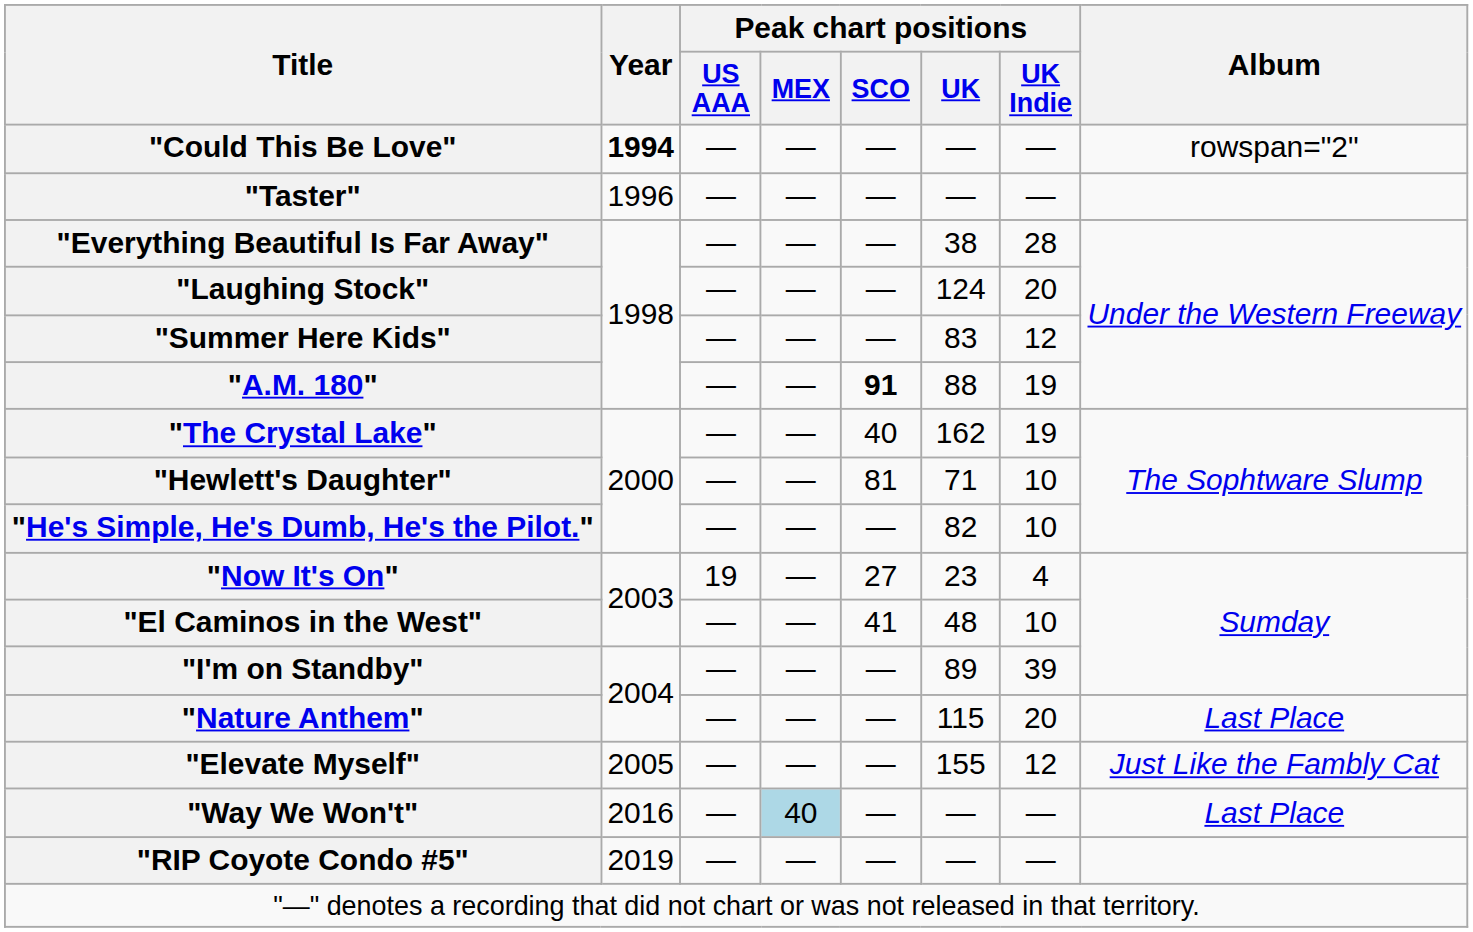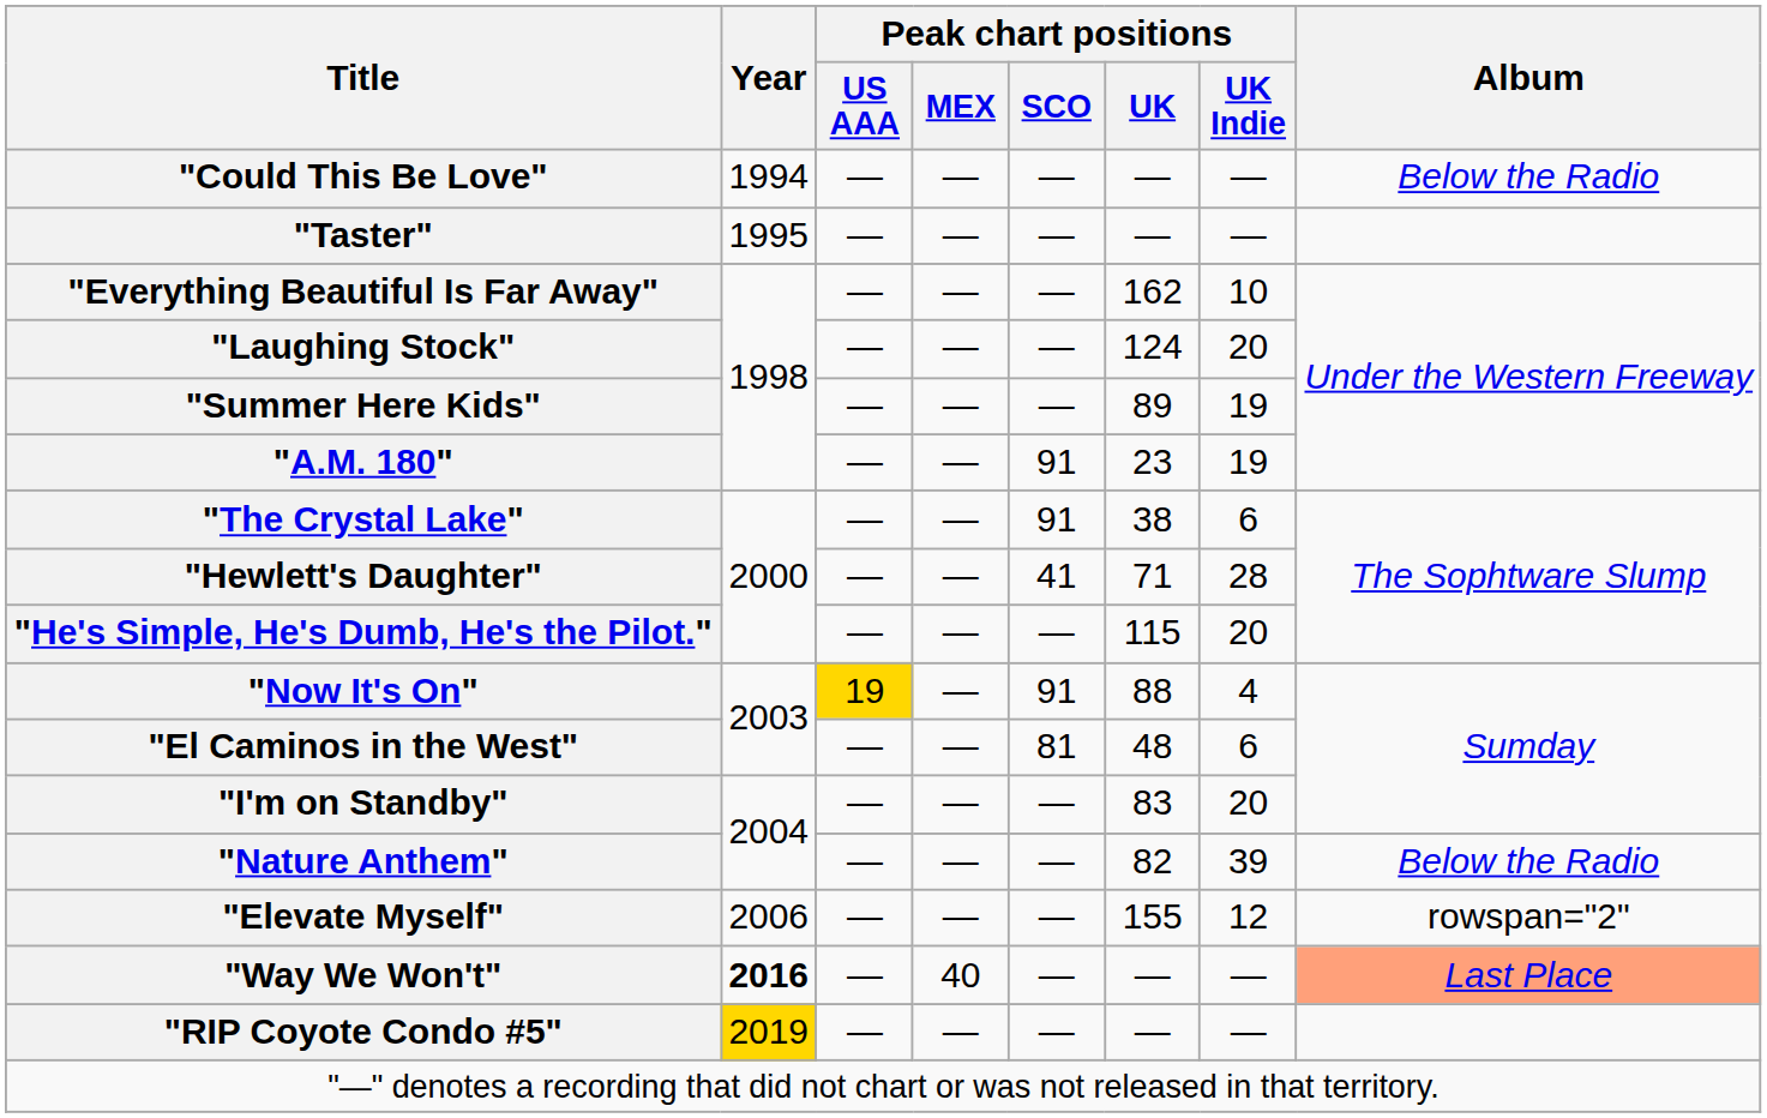"Could This Be Love" | Year: bold -> normal
"Could This Be Love" | Album: rowspan="2" -> Below the Radio
"Taster" | Year: 1996 -> 1995
"Everything Beautiful Is Far Away" | Peak chart positions / UK: 38 -> 162
"Everything Beautiful Is Far Away" | Peak chart positions / UK Indie: 28 -> 10
"Summer Here Kids" | Peak chart positions / UK: 83 -> 89
"Summer Here Kids" | Peak chart positions / UK Indie: 12 -> 19
"A.M. 180" | Peak chart positions / SCO: bold -> normal
"A.M. 180" | Peak chart positions / UK: 88 -> 23
"The Crystal Lake" | Peak chart positions / SCO: 40 -> 91
"The Crystal Lake" | Peak chart positions / UK: 162 -> 38
"The Crystal Lake" | Peak chart positions / UK Indie: 19 -> 6
"Hewlett's Daughter" | Peak chart positions / SCO: 81 -> 41
"Hewlett's Daughter" | Peak chart positions / UK Indie: 10 -> 28
"He's Simple, He's Dumb, He's the Pilot." | Peak chart positions / UK: 82 -> 115
"He's Simple, He's Dumb, He's the Pilot." | Peak chart positions / UK Indie: 10 -> 20
"Now It's On" | Peak chart positions / US AAA: no background -> gold background
"Now It's On" | Peak chart positions / SCO: 27 -> 91
"Now It's On" | Peak chart positions / UK: 23 -> 88
"El Caminos in the West" | Peak chart positions / SCO: 41 -> 81
"El Caminos in the West" | Peak chart positions / UK Indie: 10 -> 6
"I'm on Standby" | Peak chart positions / UK: 89 -> 83
"I'm on Standby" | Peak chart positions / UK Indie: 39 -> 20
"Nature Anthem" | Peak chart positions / UK: 115 -> 82
"Nature Anthem" | Peak chart positions / UK Indie: 20 -> 39
"Nature Anthem" | Album: Last Place -> Below the Radio
"Elevate Myself" | Year: 2005 -> 2006
"Elevate Myself" | Album: Just Like the Fambly Cat -> rowspan="2"
"Way We Won't" | Year: normal -> bold
"Way We Won't" | Peak chart positions / MEX: lightblue background -> no background
"Way We Won't" | Album: no background -> lightsalmon background
"RIP Coyote Condo #5" | Year: no background -> gold background
